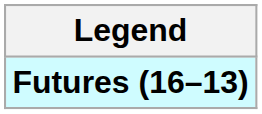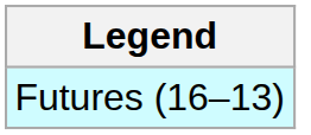row 2 | column 1: bold -> normal
